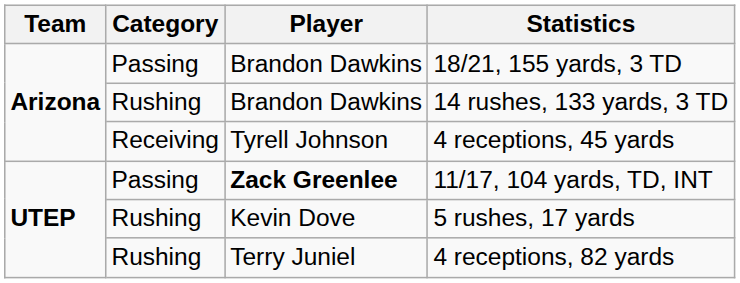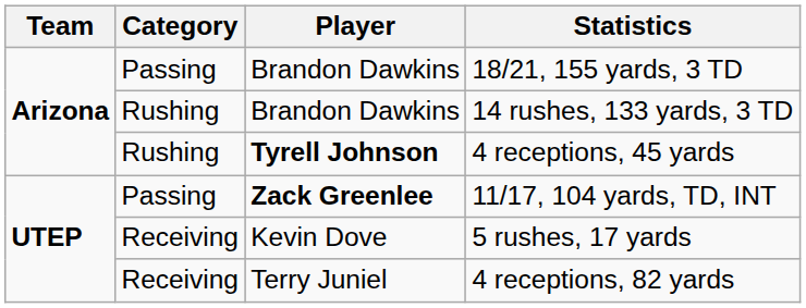4 receptions, 45 yards | Category: Receiving -> Rushing
4 receptions, 45 yards | Player: normal -> bold
5 rushes, 17 yards | Category: Rushing -> Receiving
4 receptions, 82 yards | Category: Rushing -> Receiving
